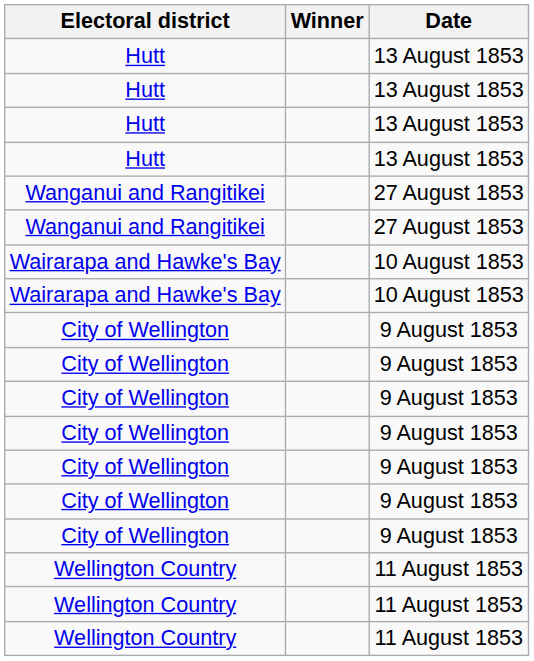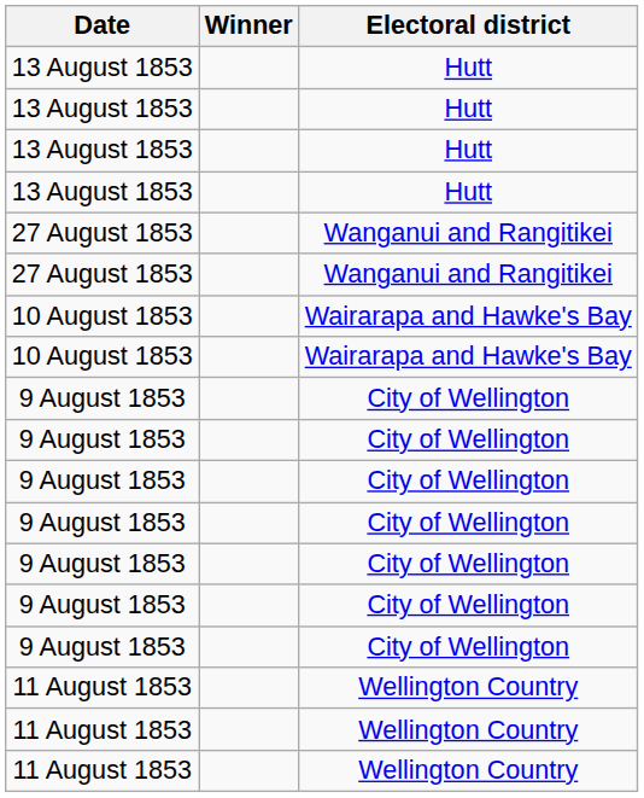columns swapped: Electoral district <-> Date
